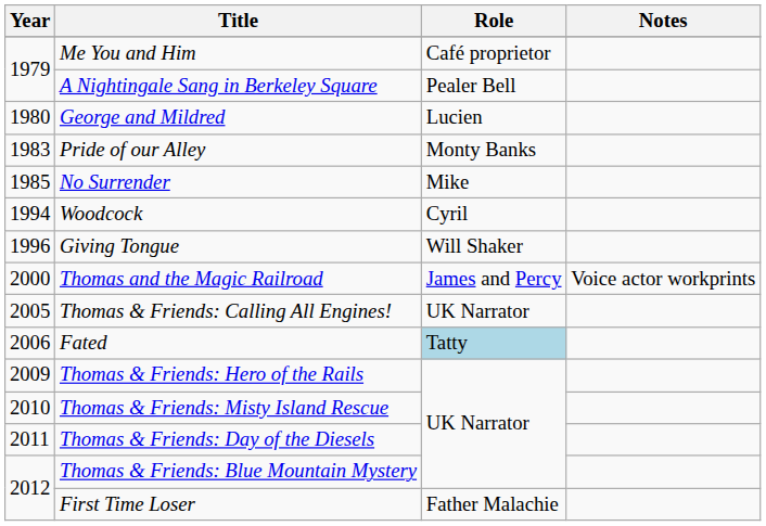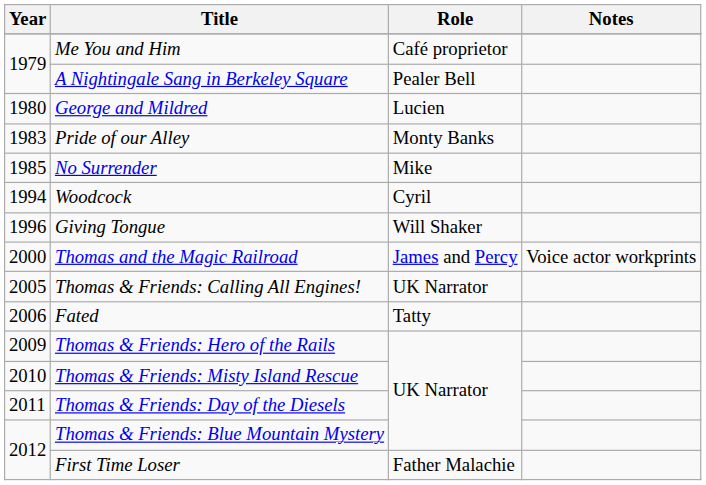Fated | Role: lightblue background -> no background
